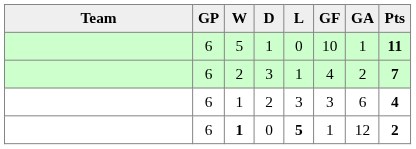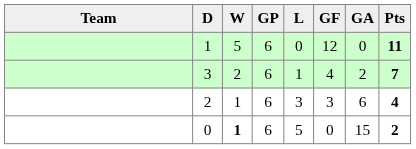columns swapped: GP <-> D
row 2 | GF: 10 -> 12
row 2 | GA: 1 -> 0
row 5 | L: bold -> normal
row 5 | GF: 1 -> 0
row 5 | GA: 12 -> 15
